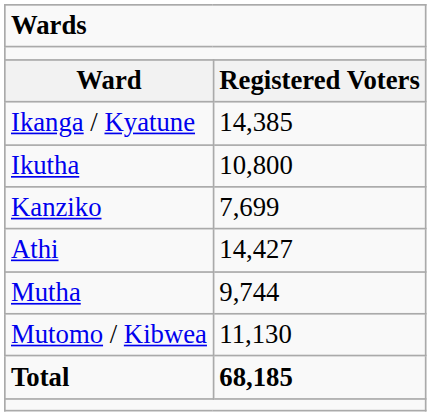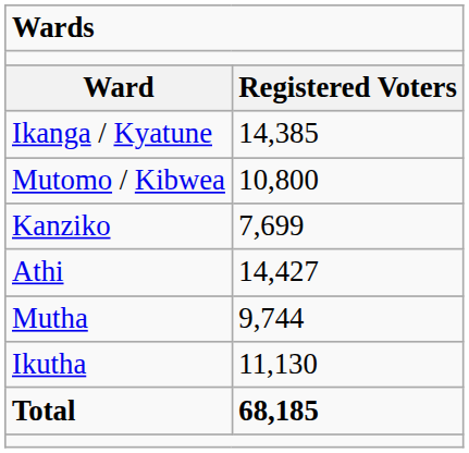row 5 | column 1: Ikutha -> Mutomo / Kibwea
row 9 | column 1: Mutomo / Kibwea -> Ikutha
